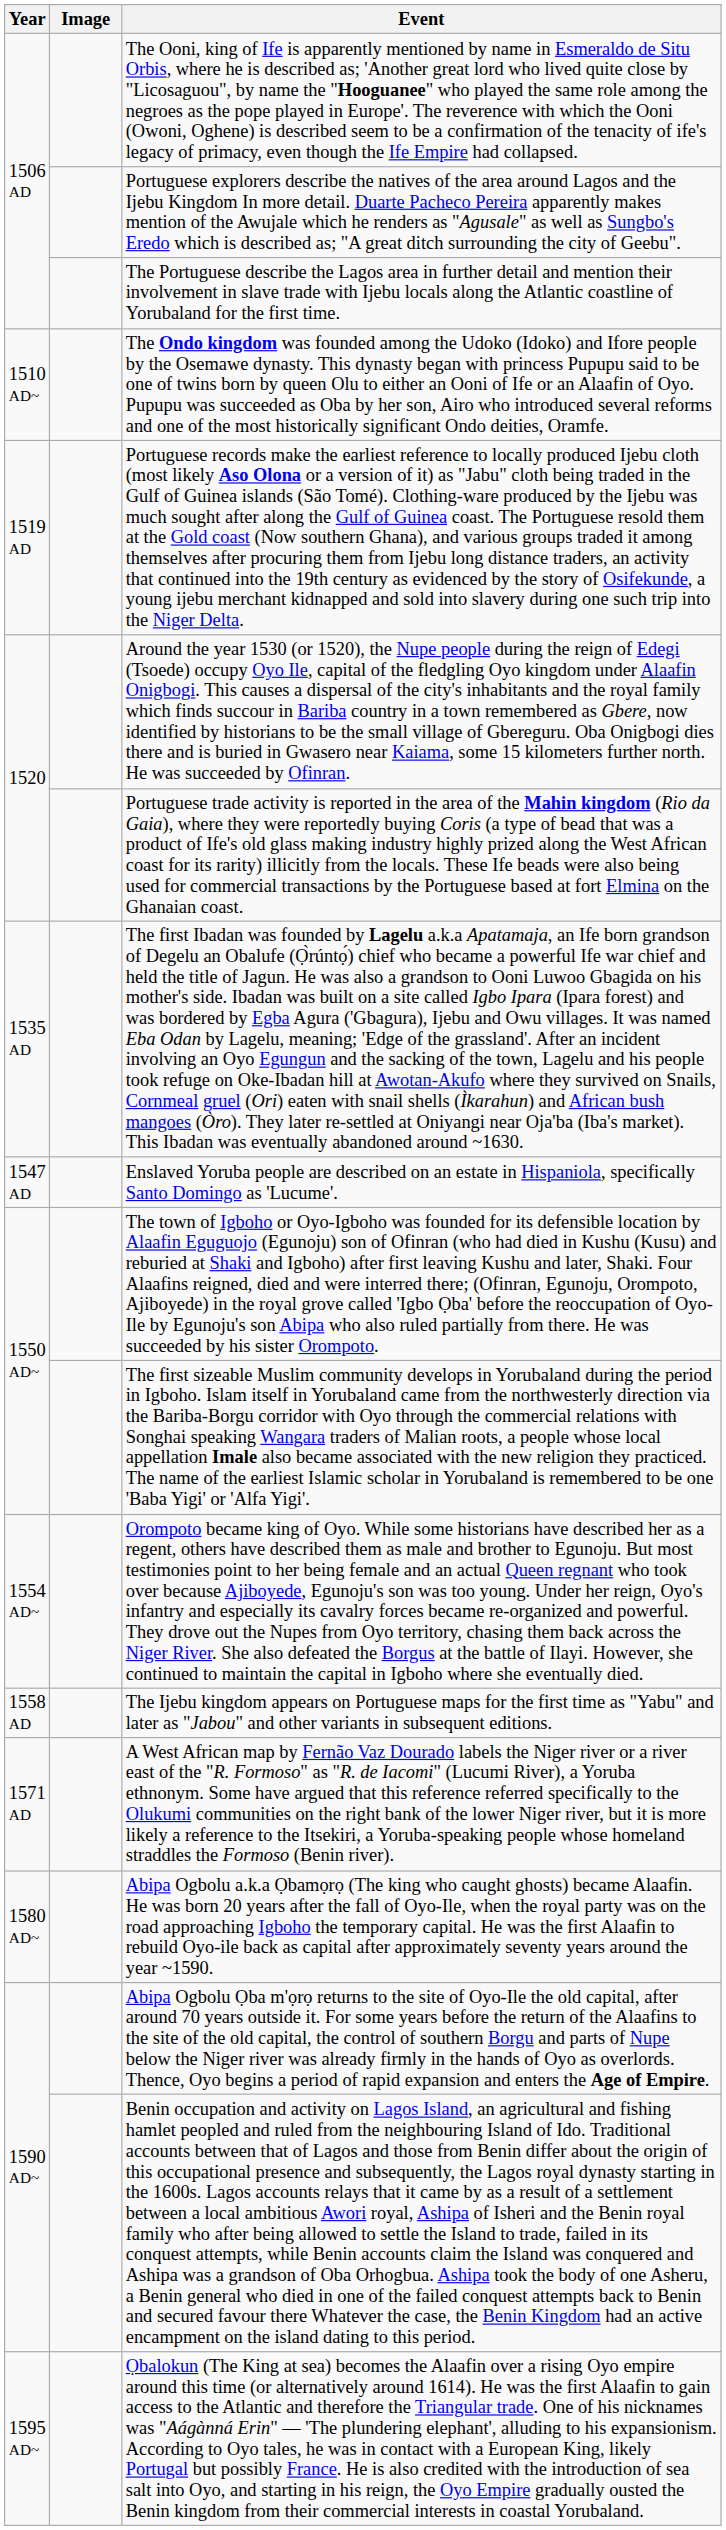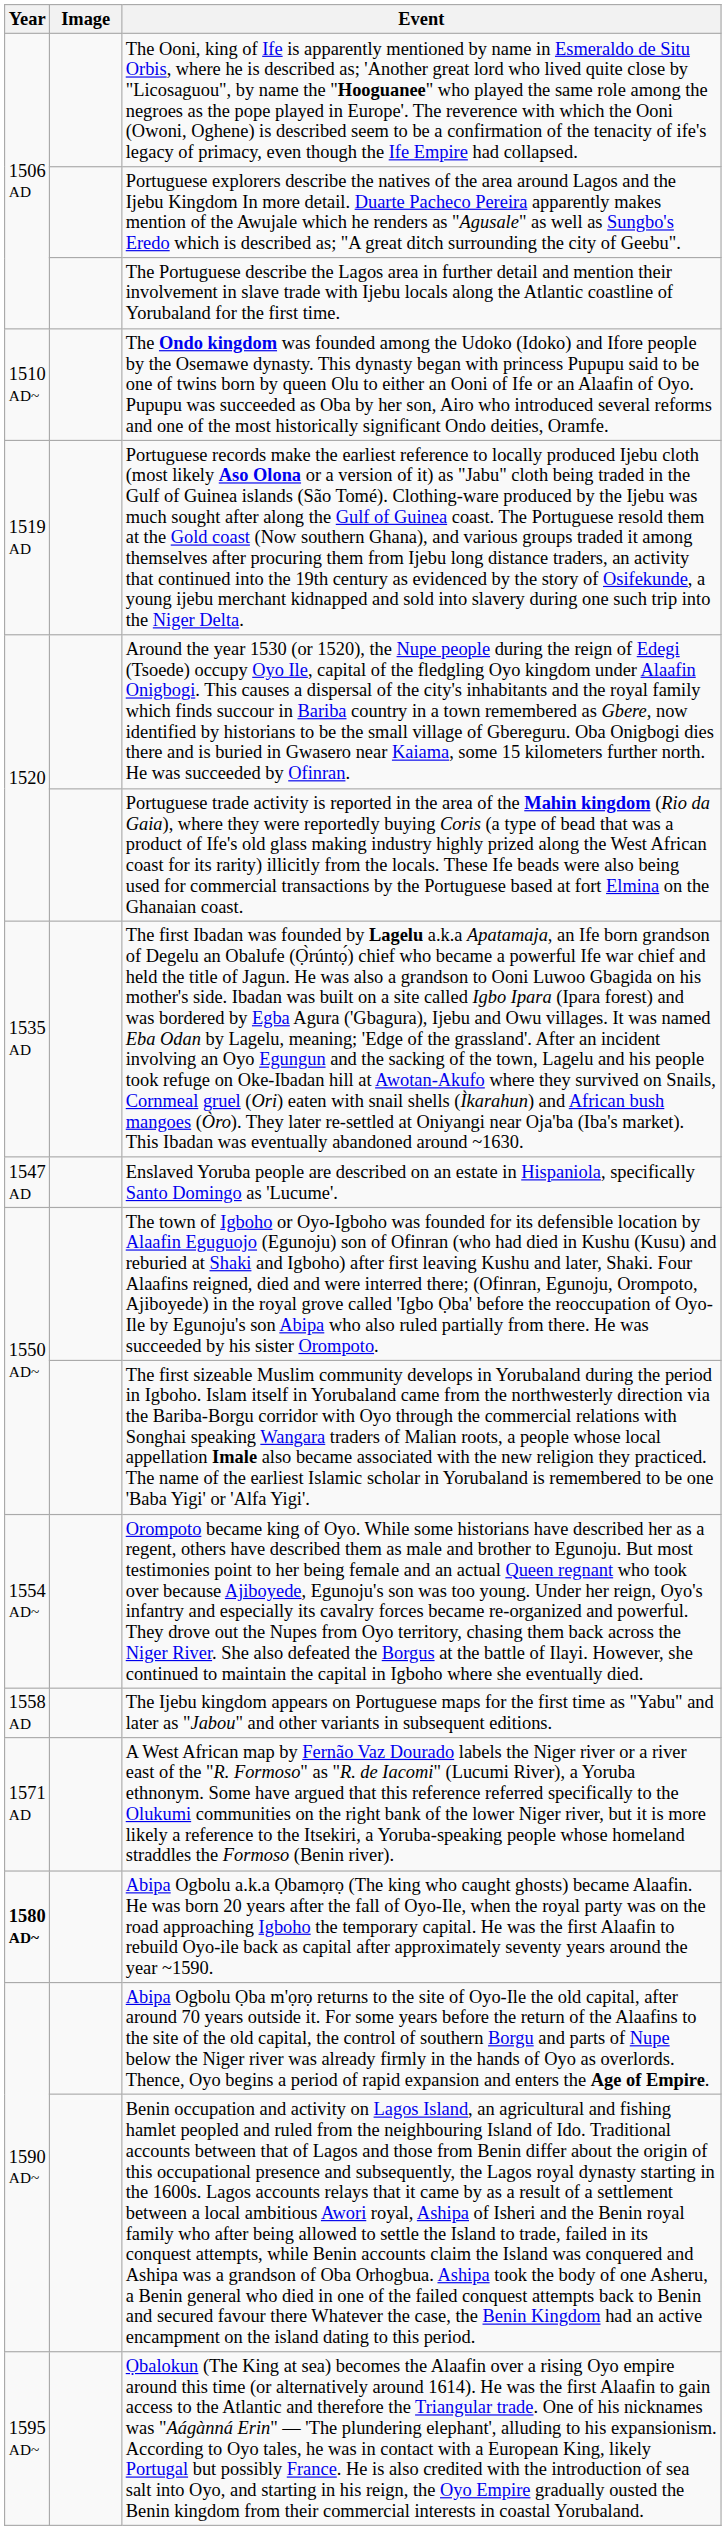row 16 | Year: normal -> bold
